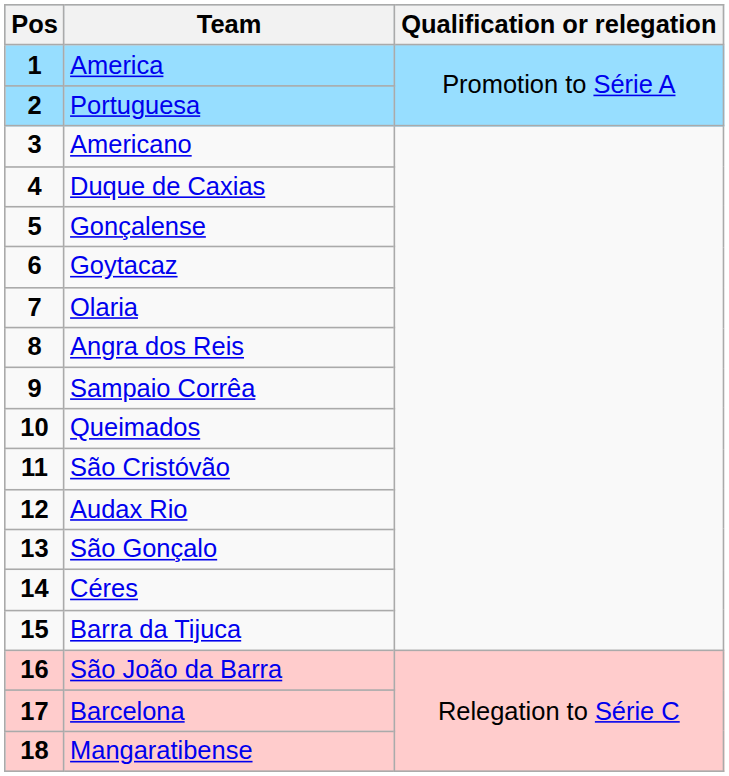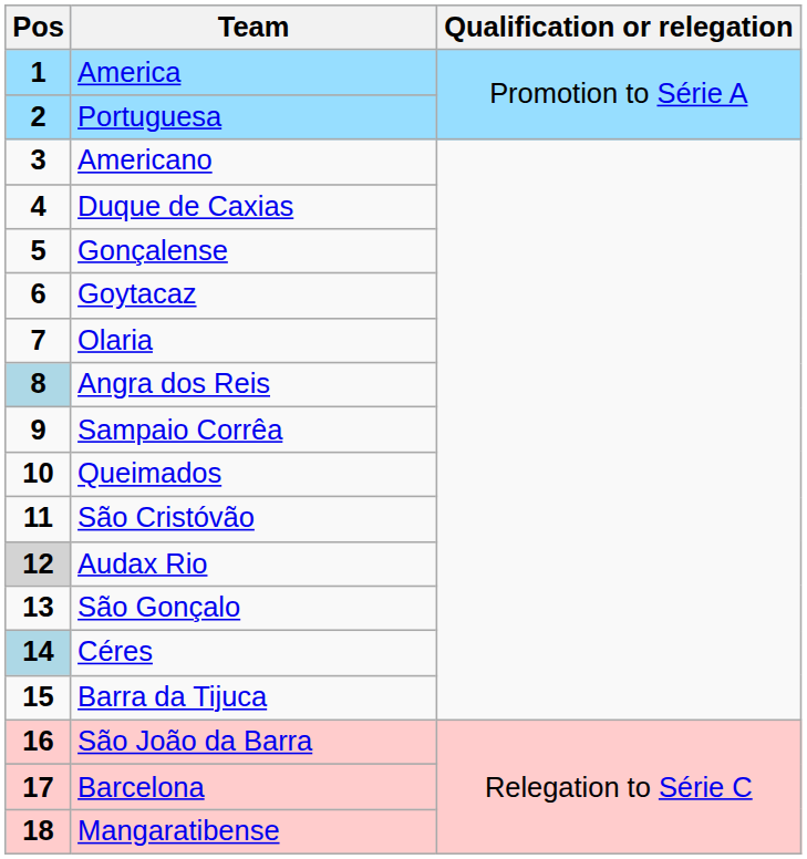Angra dos Reis | Pos: no background -> lightblue background
Audax Rio | Pos: no background -> lightgrey background
Céres | Pos: no background -> lightblue background
